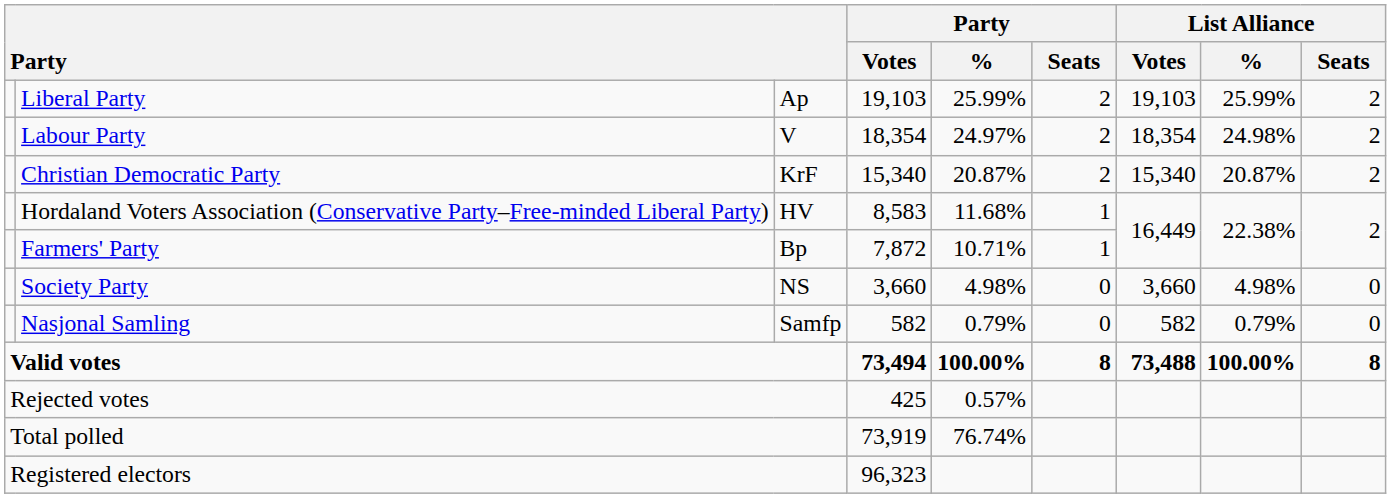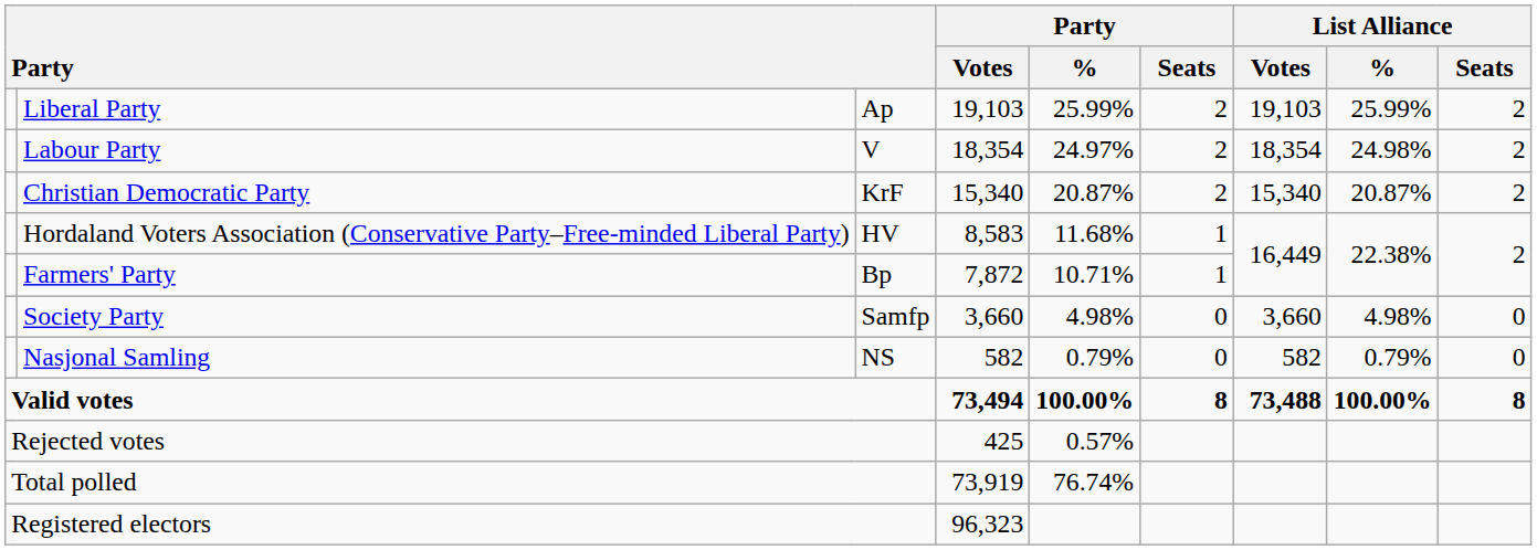Society Party | column 3: NS -> Samfp
Nasjonal Samling | column 3: Samfp -> NS
